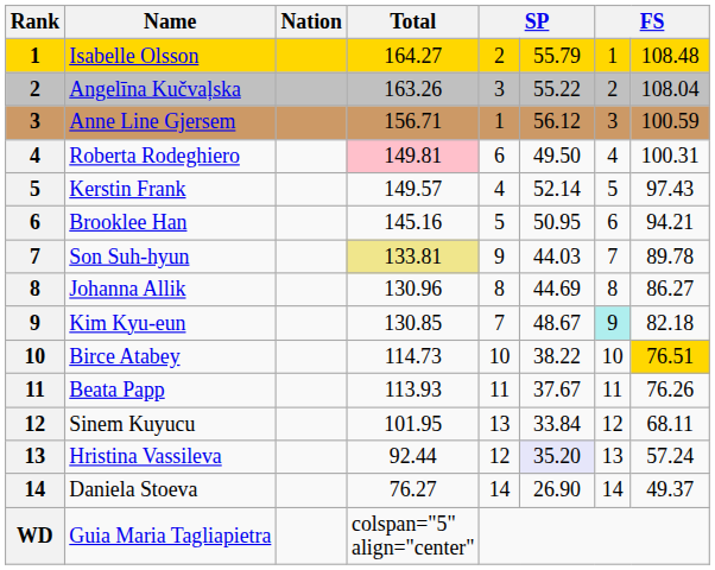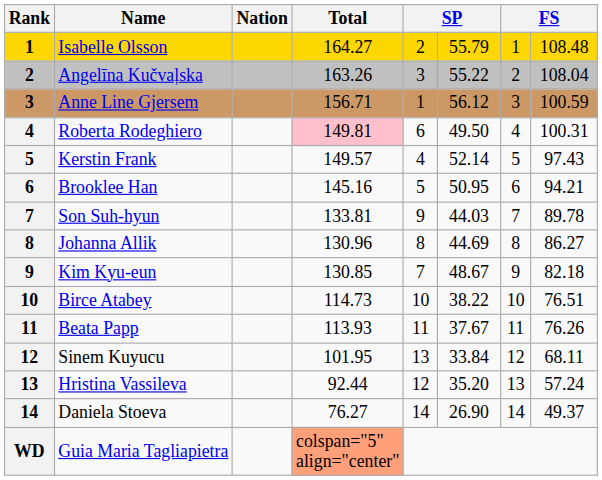Son Suh-hyun | Total: khaki background -> no background
Kim Kyu-eun | column 7: paleturquoise background -> no background
Birce Atabey | column 8: gold background -> no background
Hristina Vassileva | column 6: lavender background -> no background
Guia Maria Tagliapietra | Total: no background -> lightsalmon background
